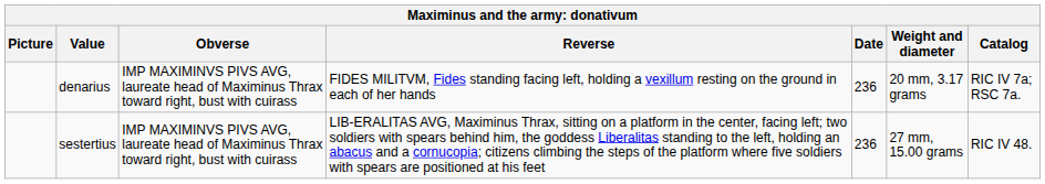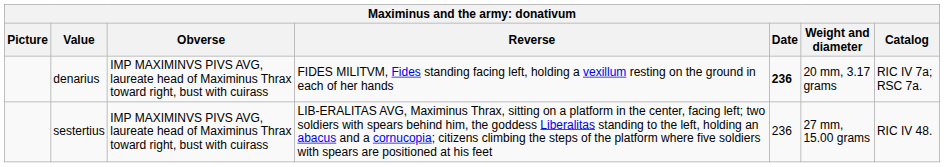row 3 | Date: normal -> bold
